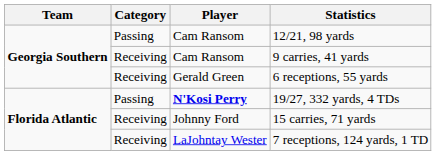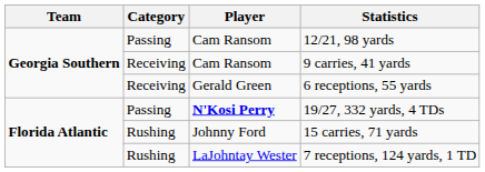15 carries, 71 yards | Category: Receiving -> Rushing
7 receptions, 124 yards, 1 TD | Category: Receiving -> Rushing
